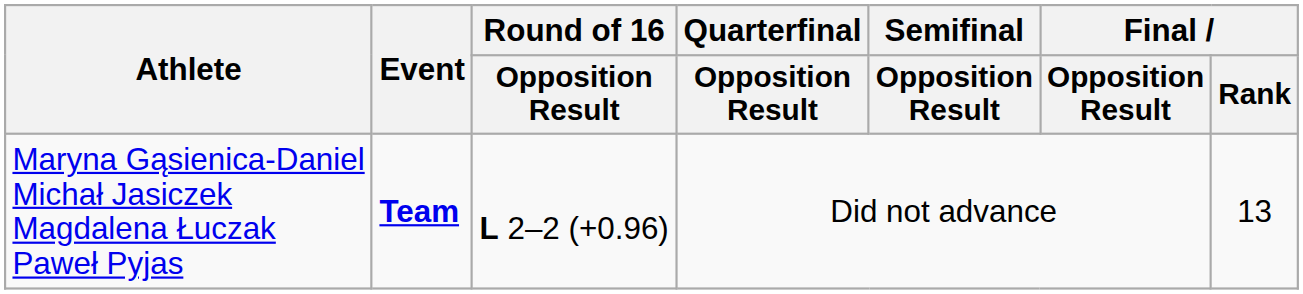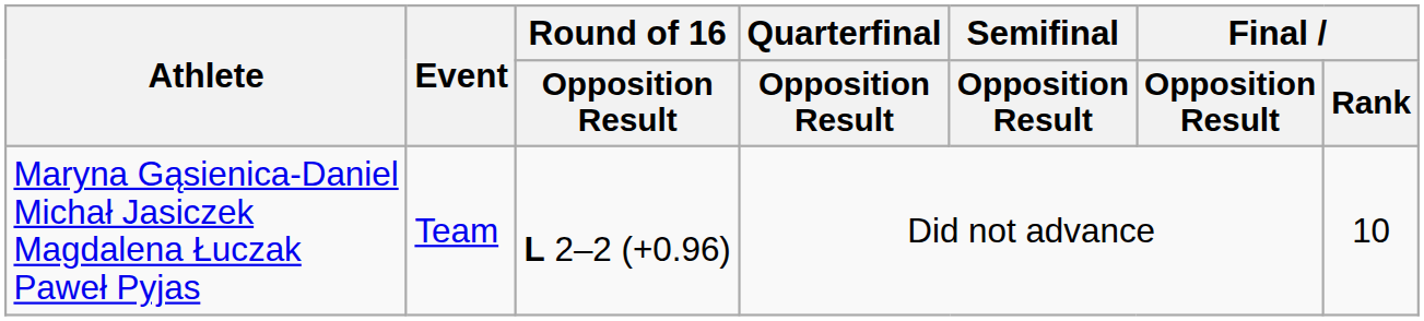row 3 | Event: bold -> normal
row 3 | Final / Rank: 13 -> 10
